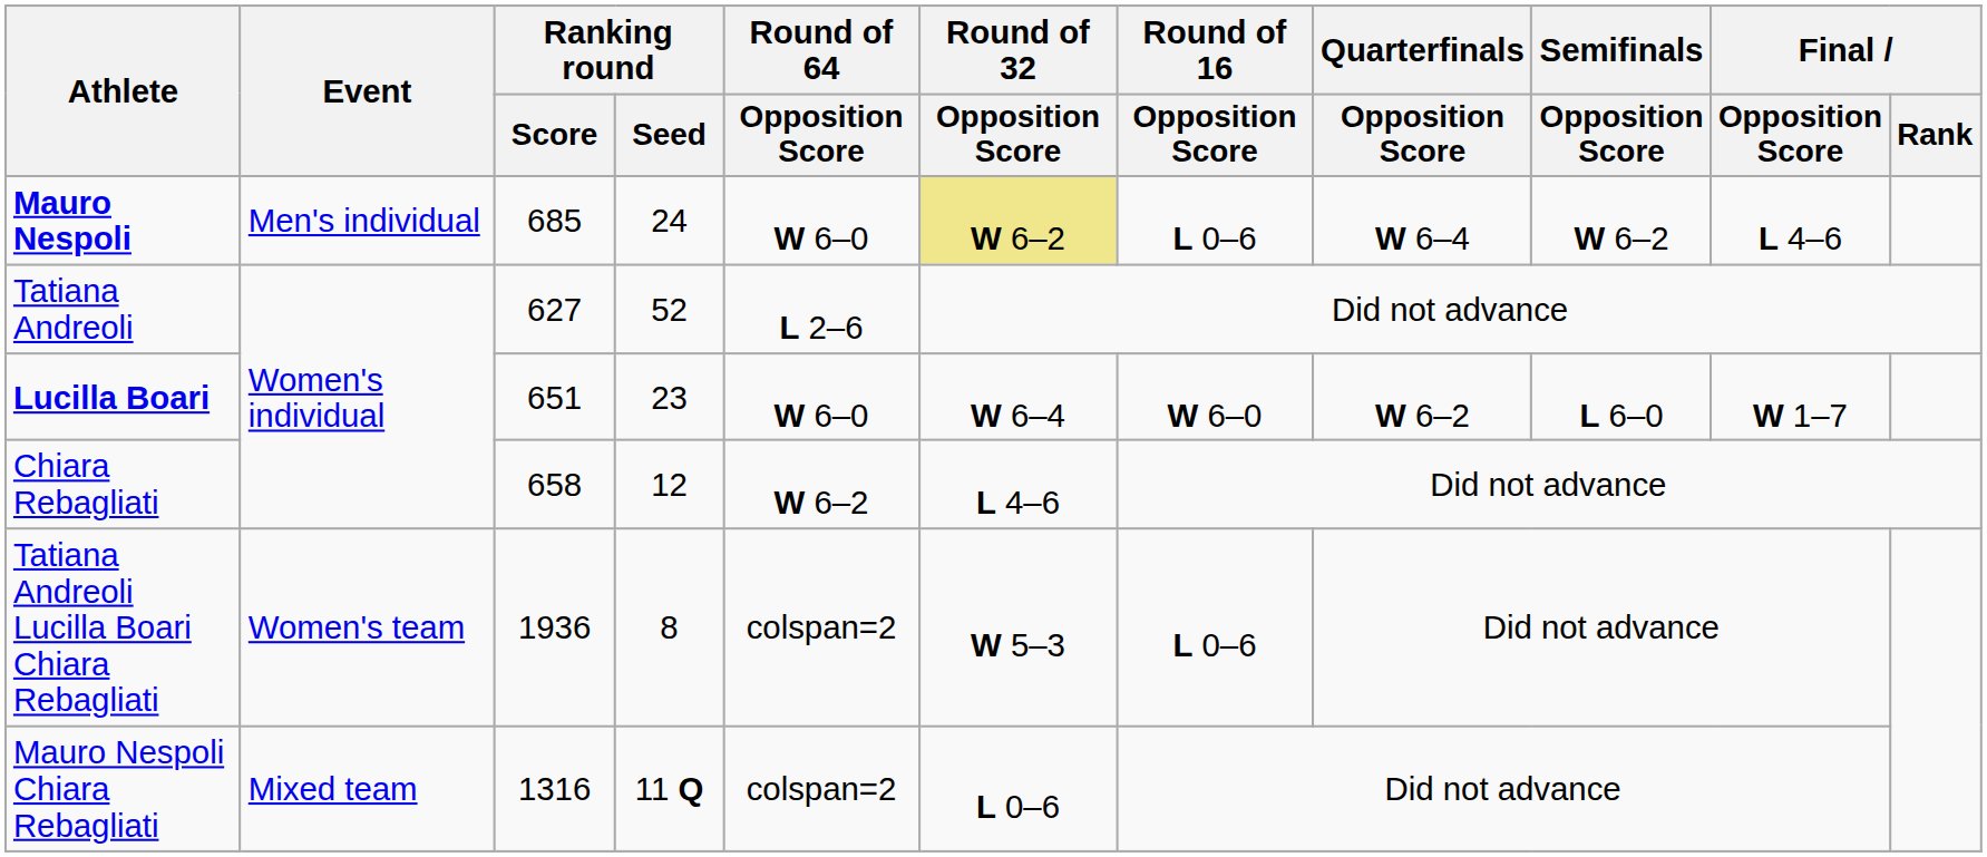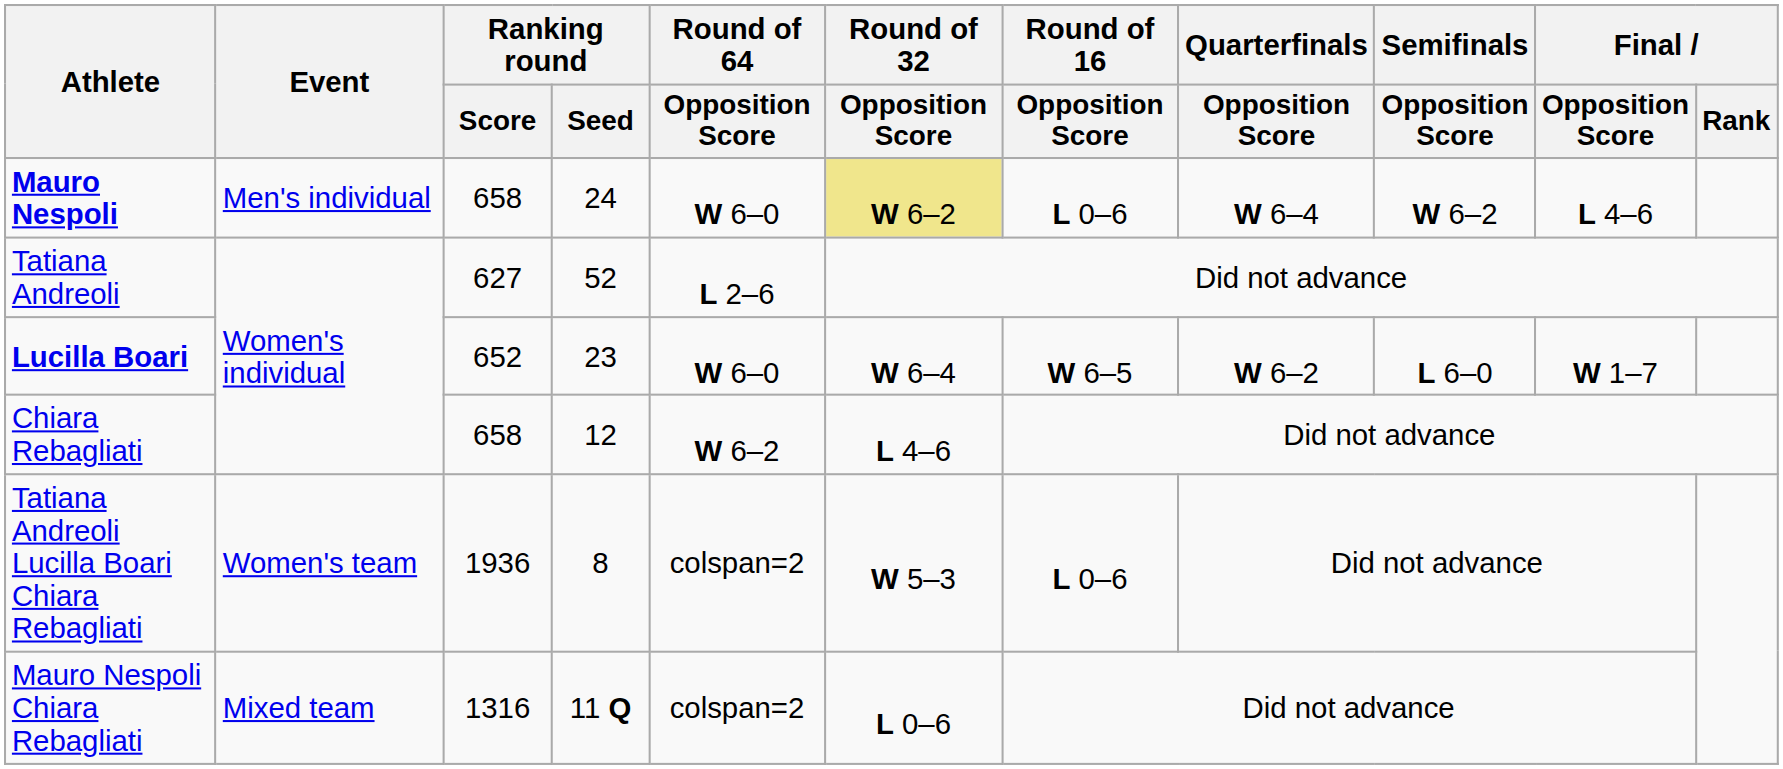Mauro Nespoli | Ranking round / Score: 685 -> 658
Lucilla Boari | Ranking round / Score: 651 -> 652
Lucilla Boari | Round of 16 / Opposition Score: W 6–0 -> W 6–5
